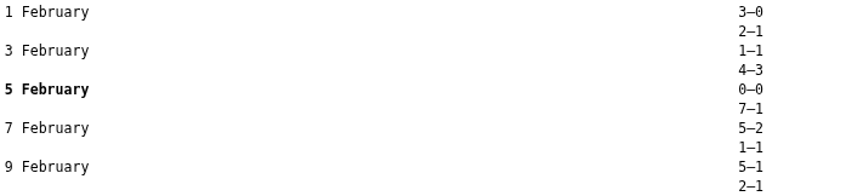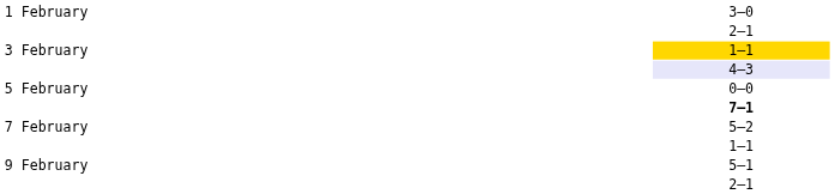3 February / 1–1 | column 2: no background -> gold background
4–3 | column 2: no background -> lavender background
0–0 | column 1: bold -> normal
7–1 | column 2: normal -> bold
